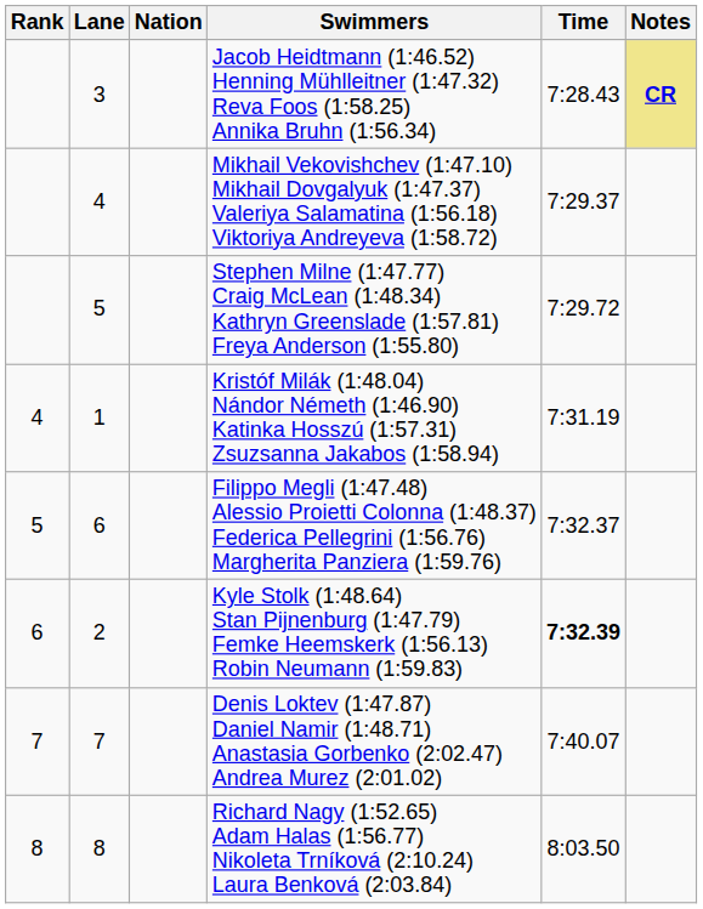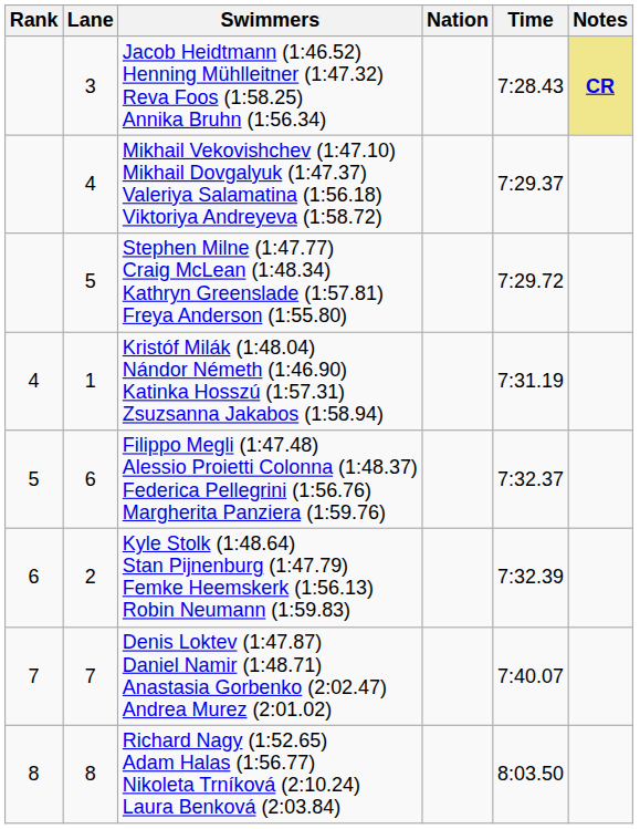columns swapped: Nation <-> Swimmers
row 7 | Time: bold -> normal
